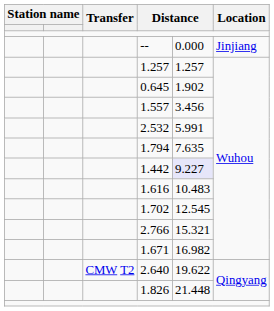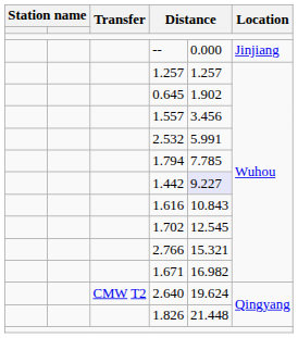1.794 | column 5: 7.635 -> 7.785
1.616 | column 5: 10.483 -> 10.843
2.640 | column 5: 19.622 -> 19.624
